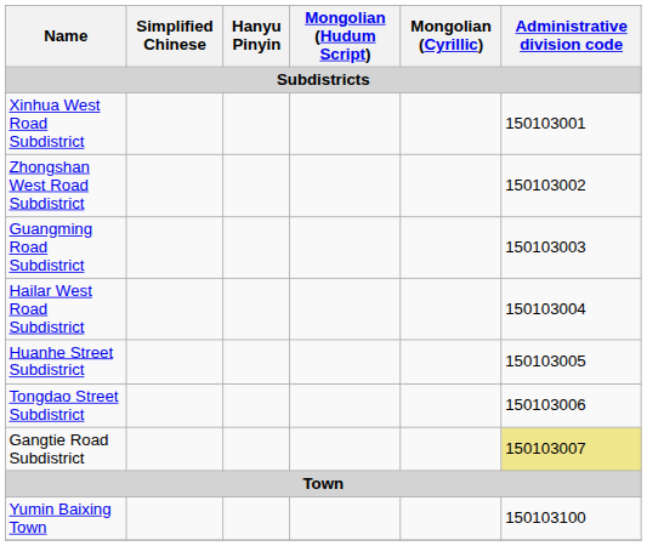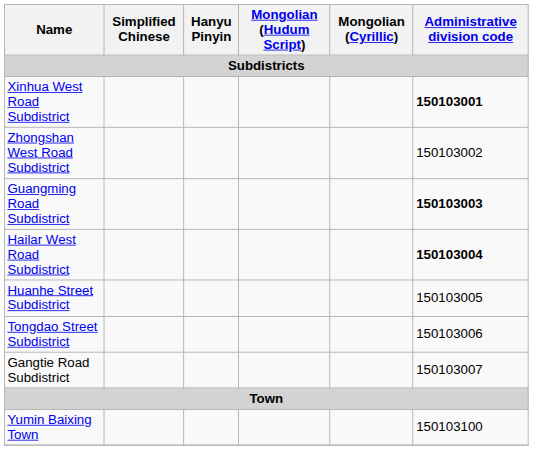Xinhua West Road Subdistrict | Administrative division code: normal -> bold
Guangming Road Subdistrict | Administrative division code: normal -> bold
Hailar West Road Subdistrict | Administrative division code: normal -> bold
Gangtie Road Subdistrict | Administrative division code: khaki background -> no background
